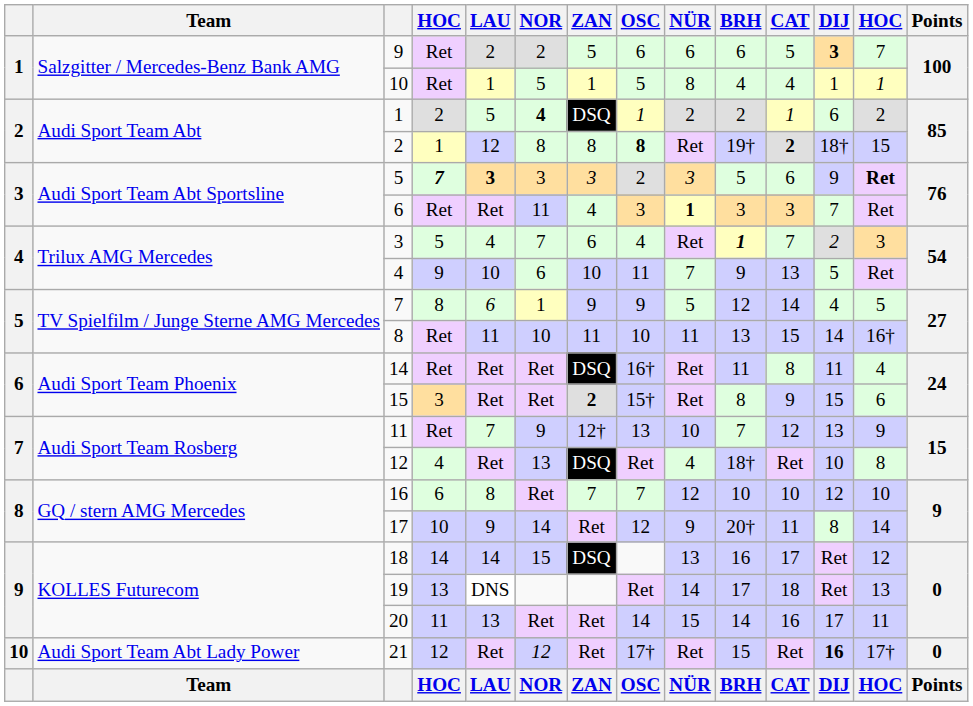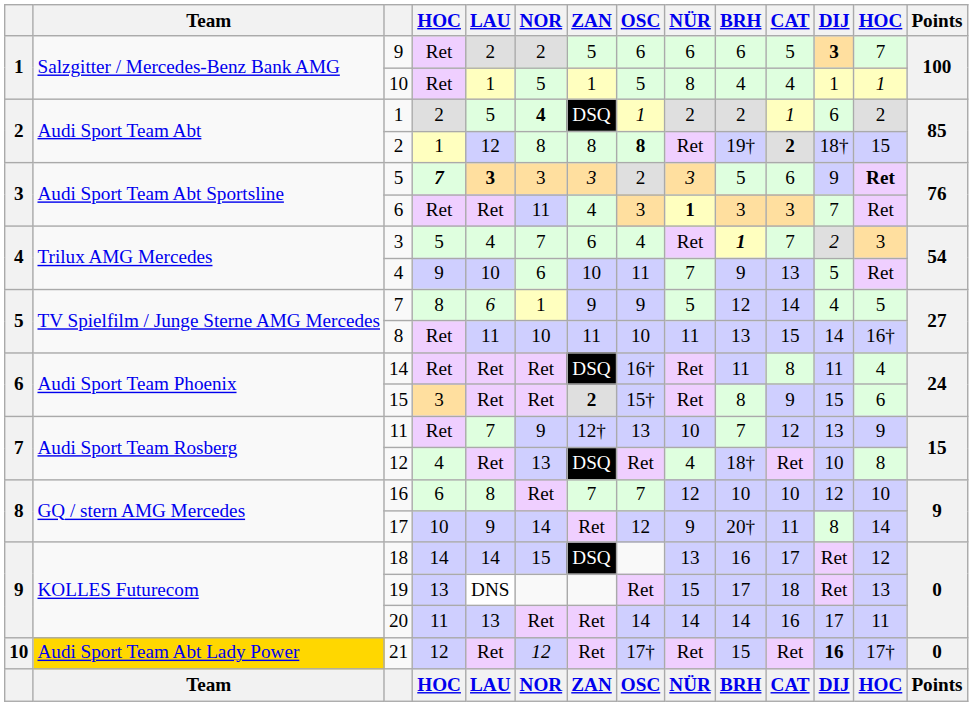19 | NÜR: 14 -> 15
20 | NÜR: 15 -> 14
21 | Team: no background -> gold background
